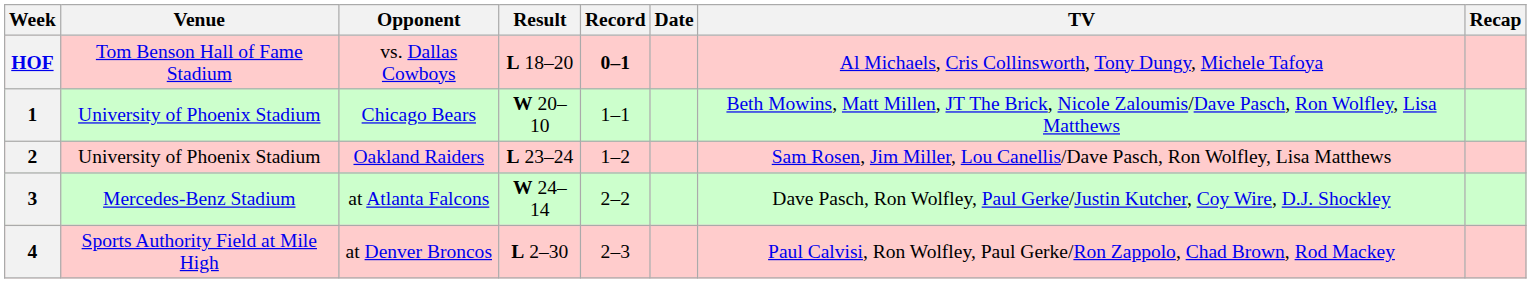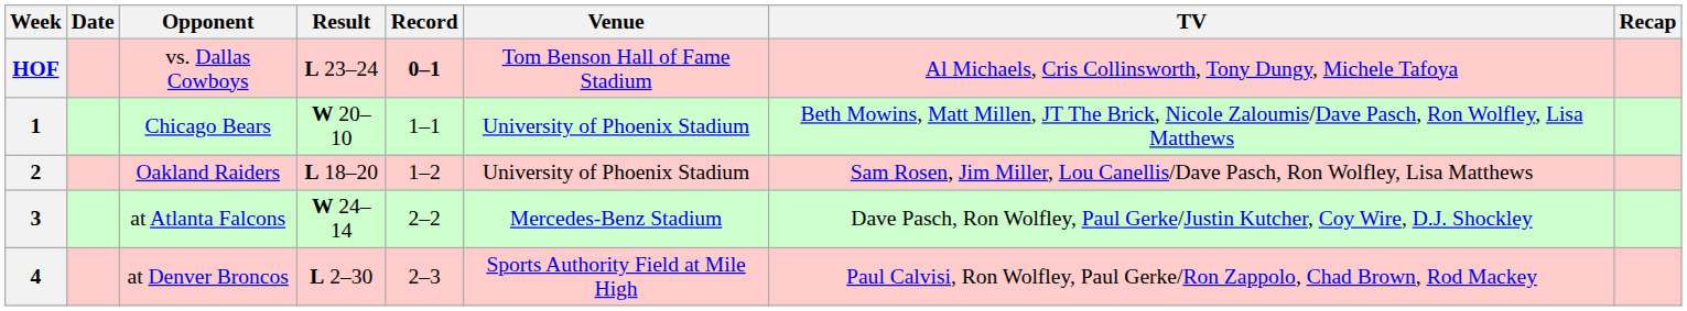columns swapped: Date <-> Venue
HOF | Result: L 18–20 -> L 23–24
2 | Result: L 23–24 -> L 18–20
